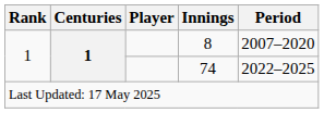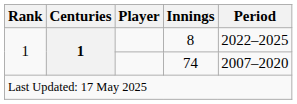8 | Period: 2007–2020 -> 2022–2025
74 | Period: 2022–2025 -> 2007–2020
